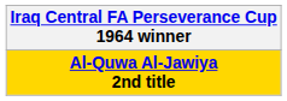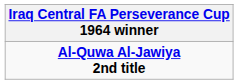row 2 | column 1: gold background -> no background
